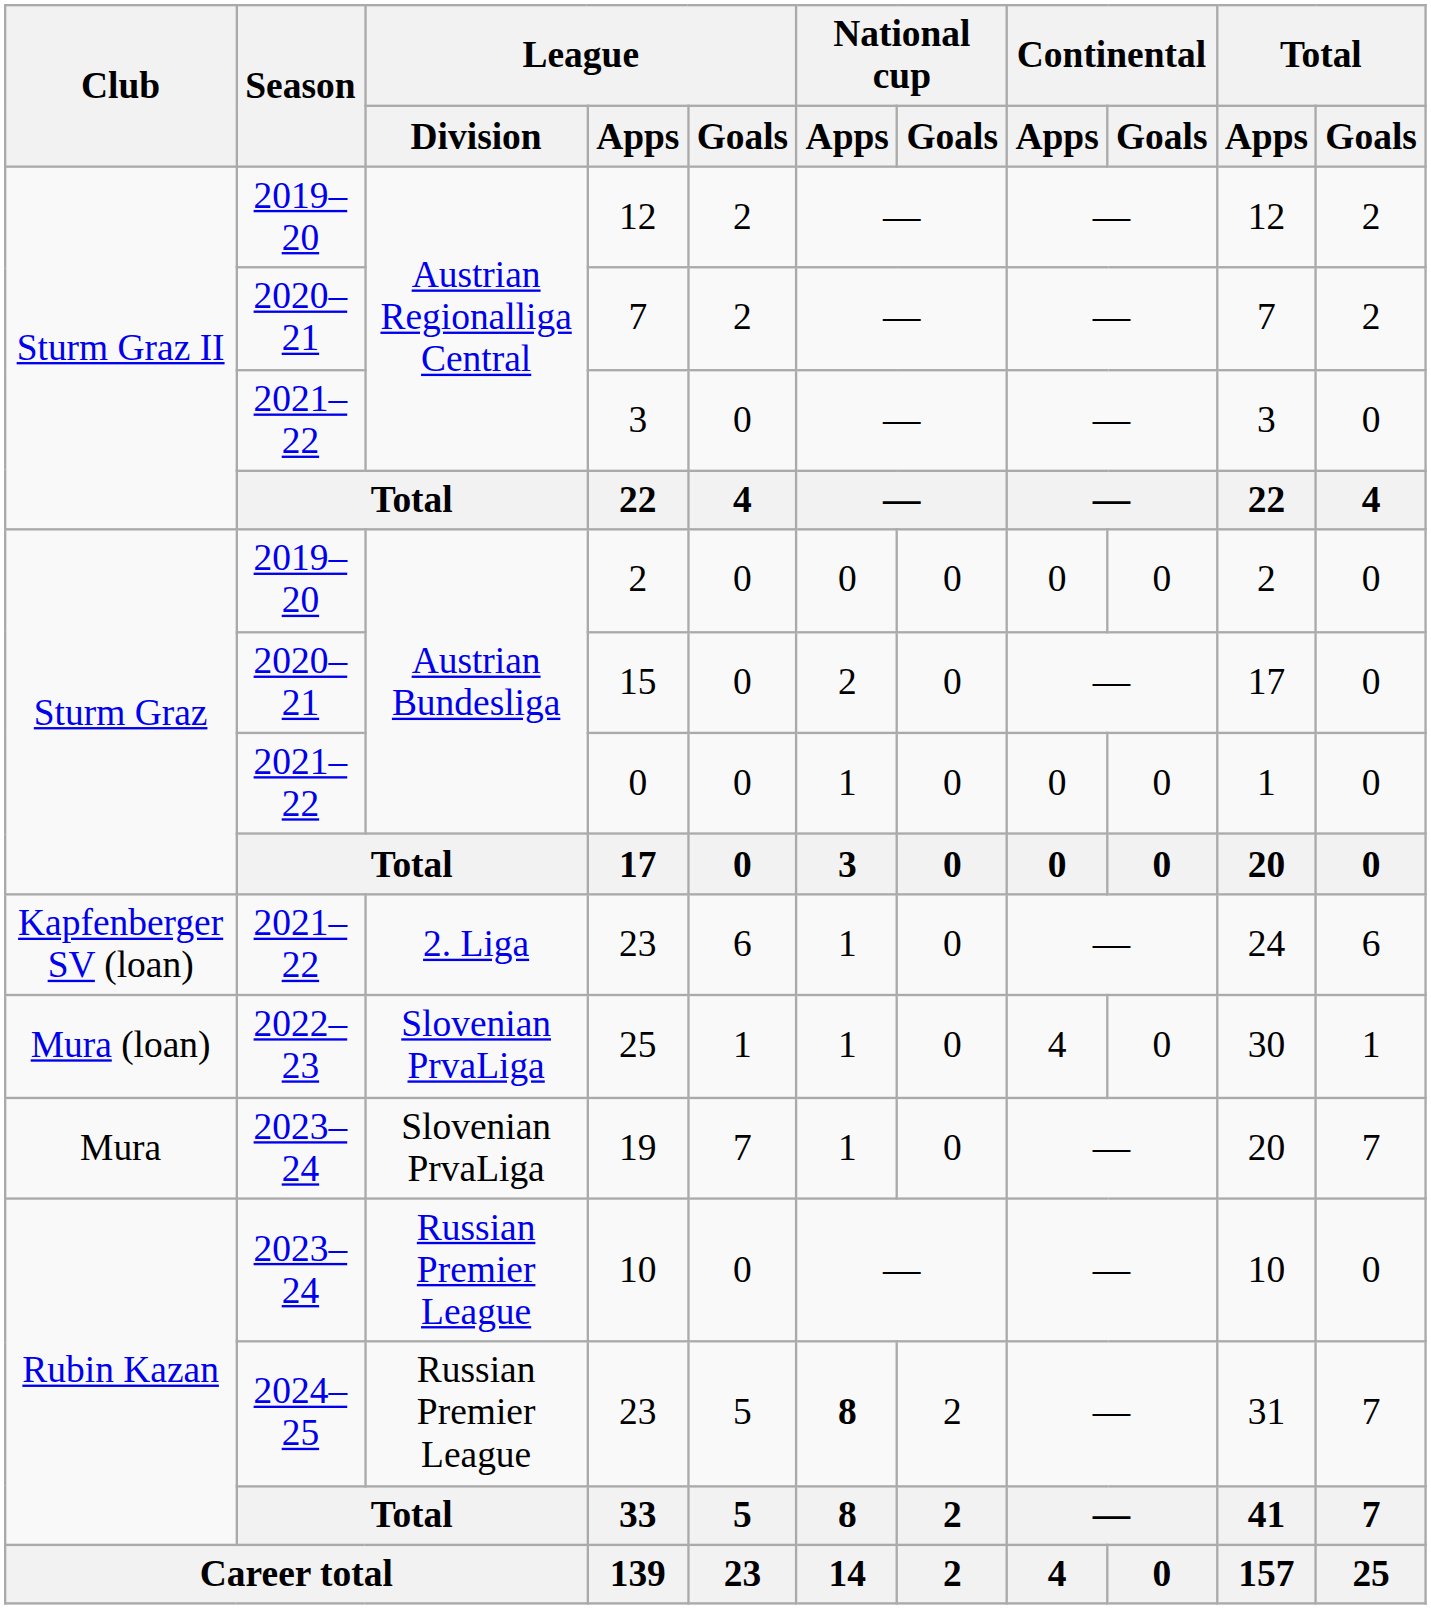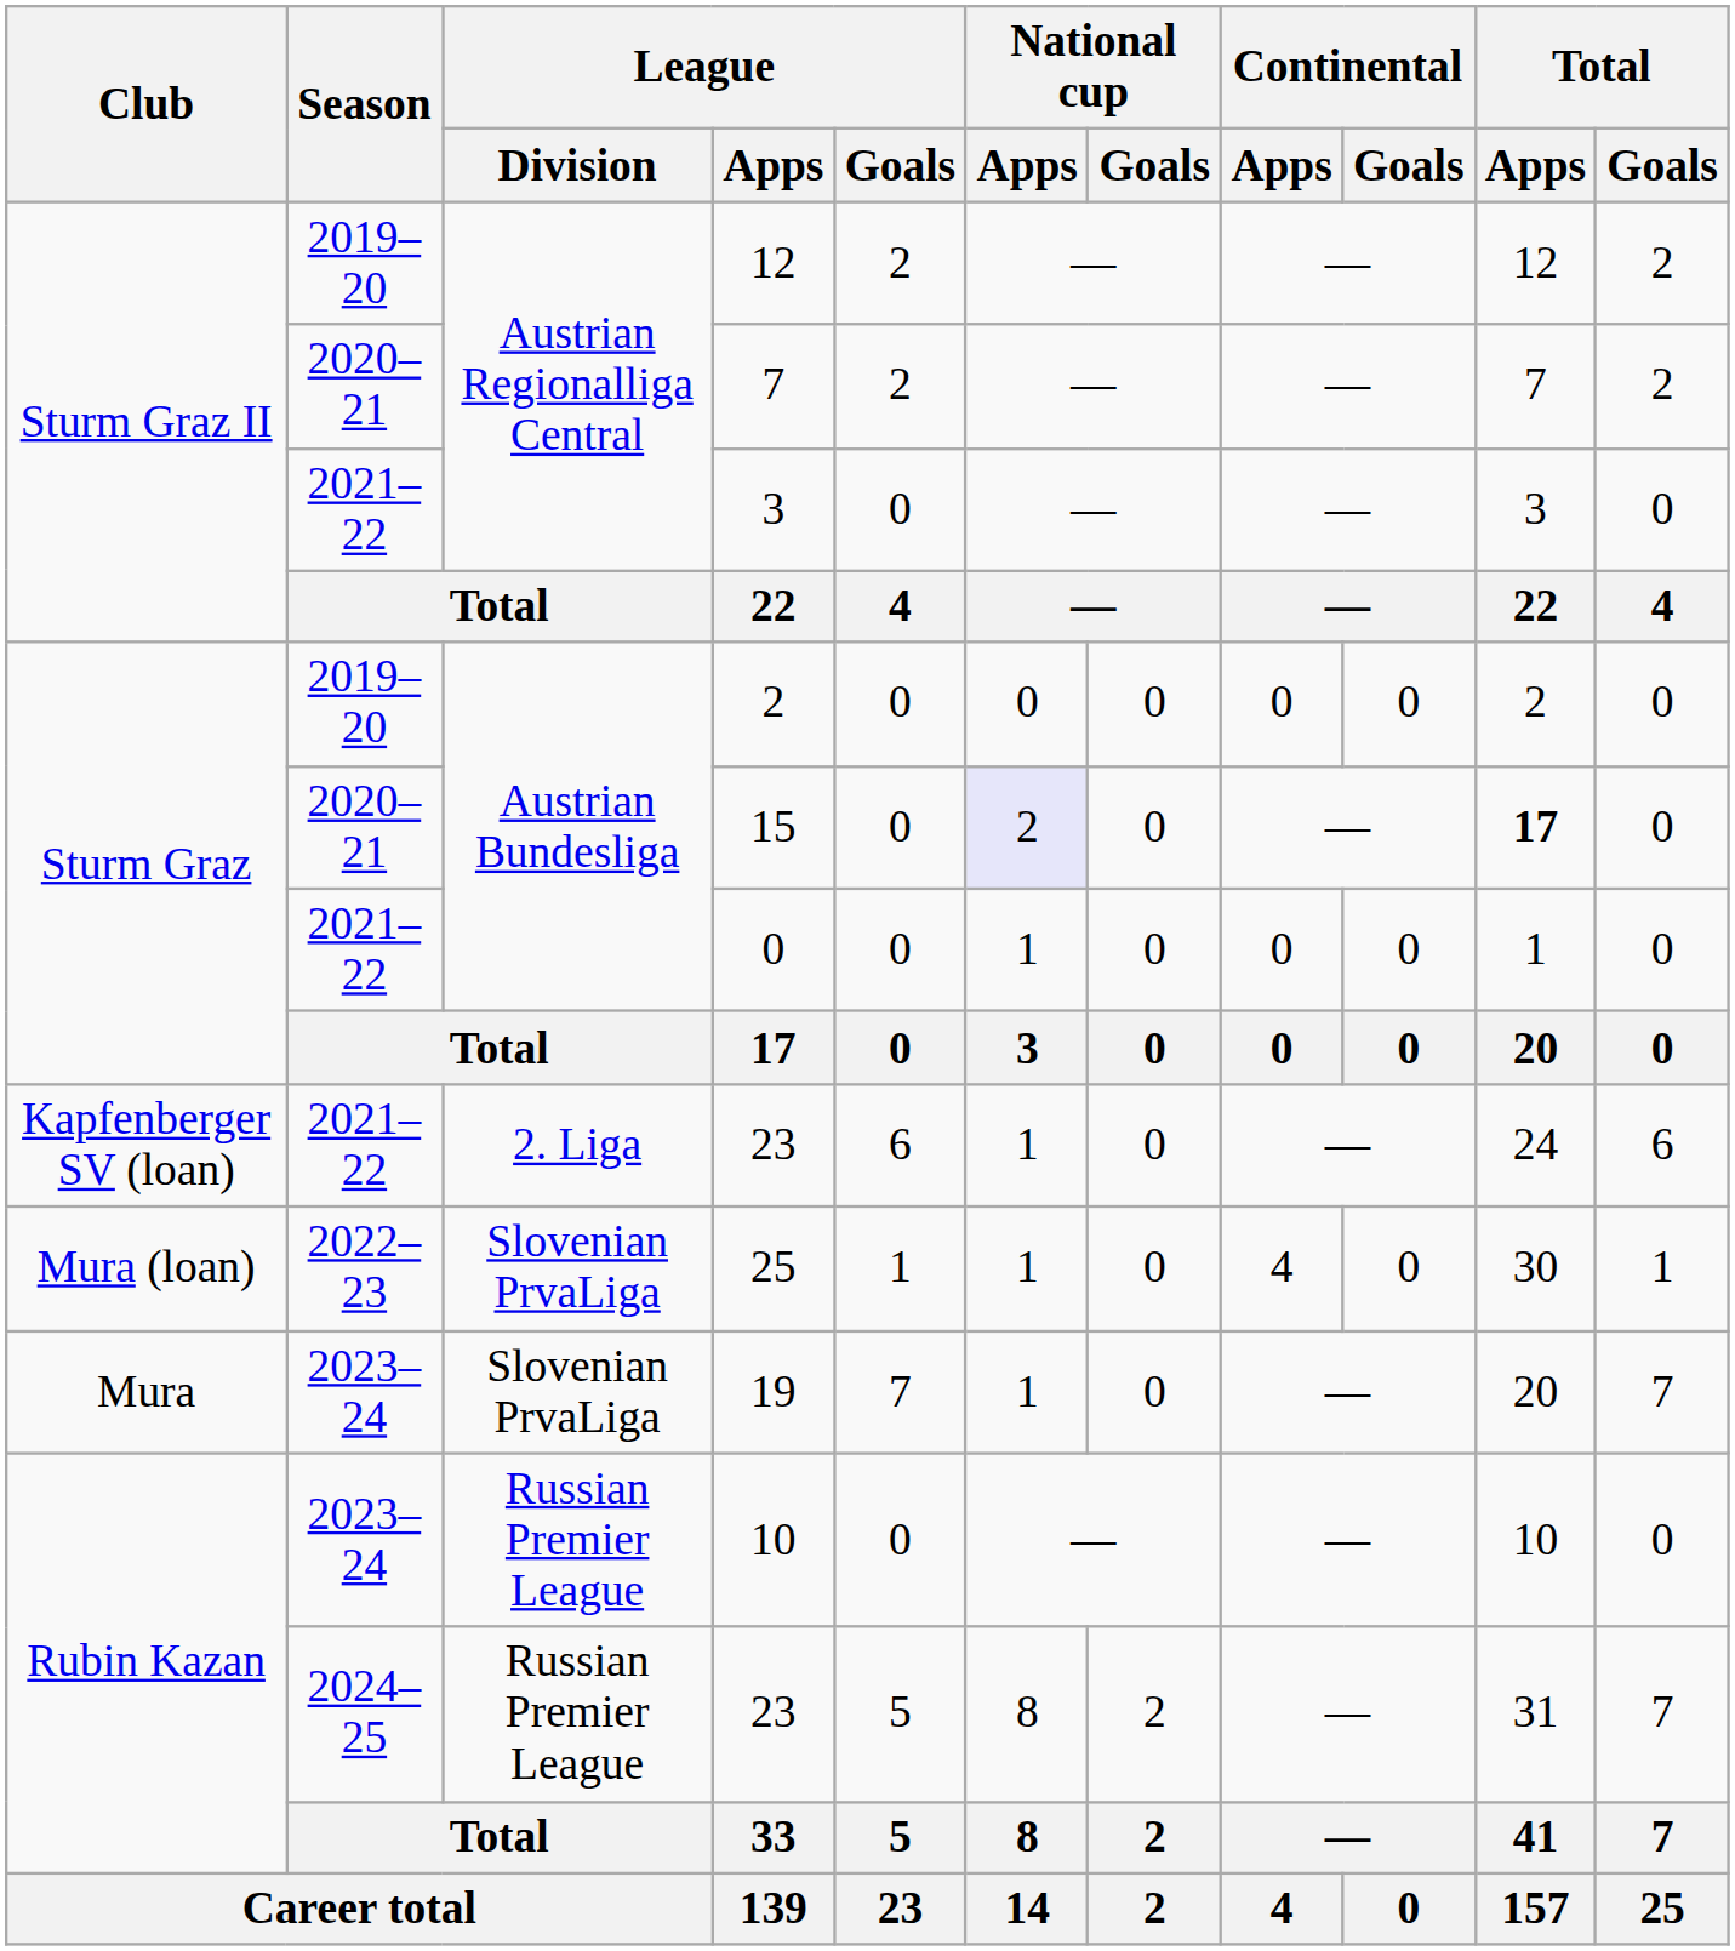15 | National cup / Apps: no background -> lavender background
15 | Total / Apps: normal -> bold
Rubin Kazan / 23 | National cup / Apps: bold -> normal
